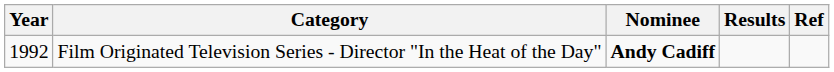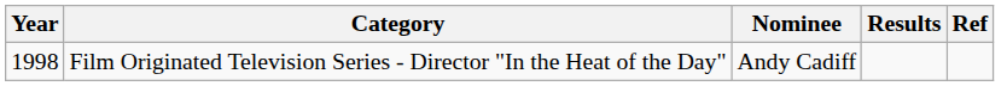row 2 | Year: 1992 -> 1998
row 2 | Nominee: bold -> normal
